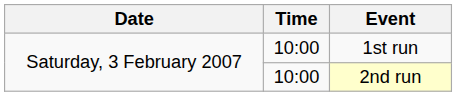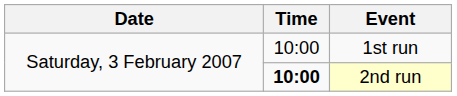2nd run | Time: normal -> bold
